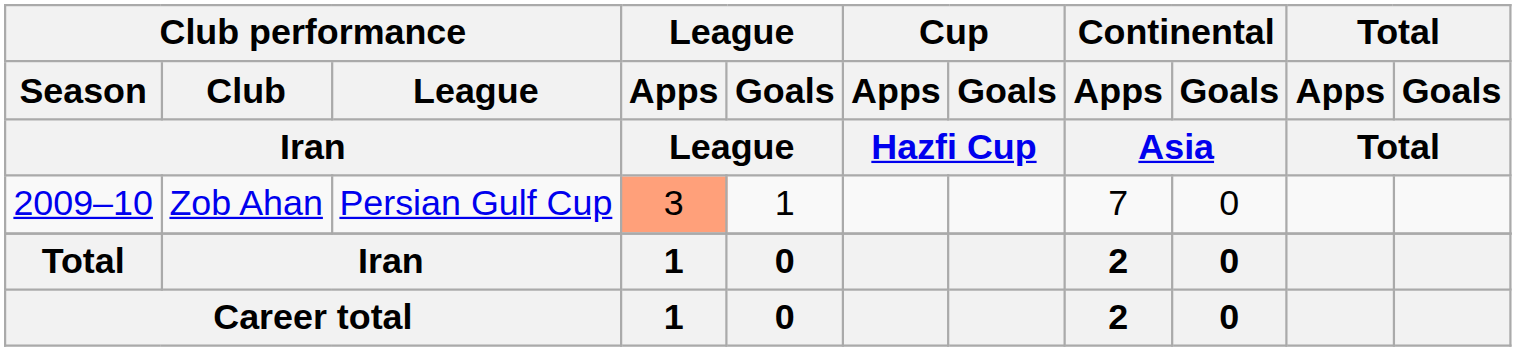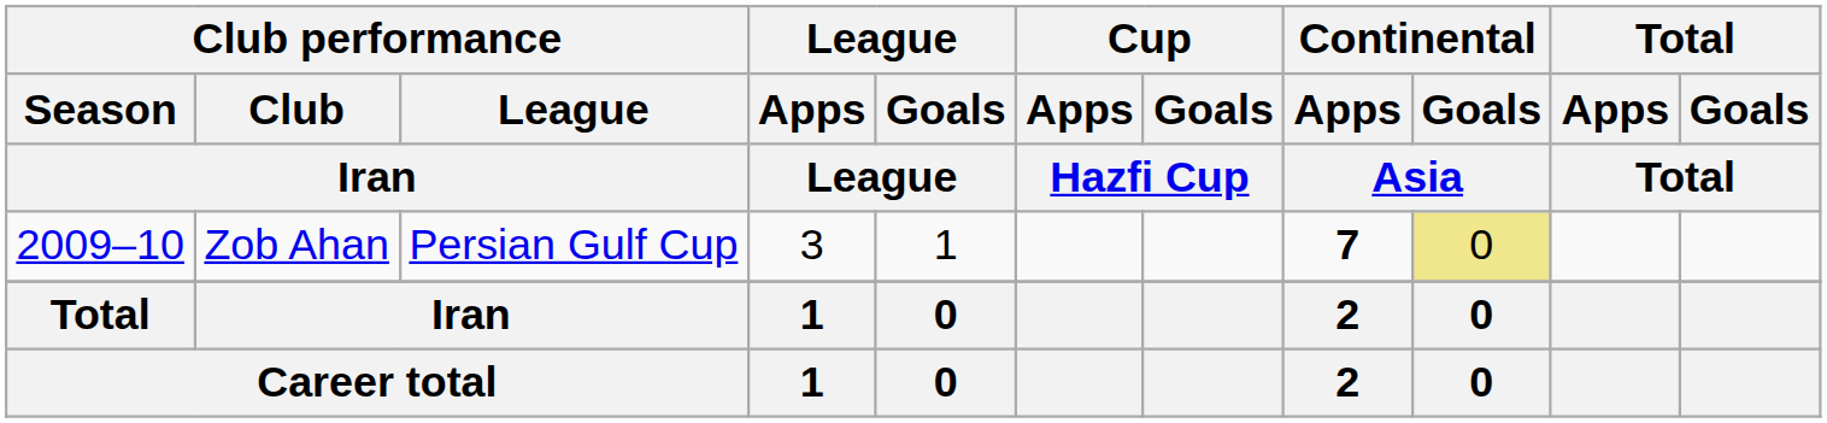Zob Ahan | League / Apps / League: lightsalmon background -> no background
Zob Ahan | Continental / Apps / Asia: normal -> bold
Zob Ahan | Continental / Goals / Asia: no background -> khaki background
